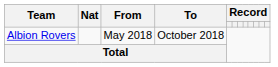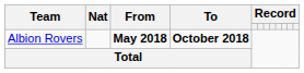Albion Rovers | From: normal -> bold
Albion Rovers | To: normal -> bold
